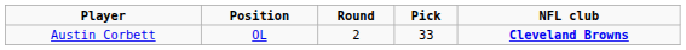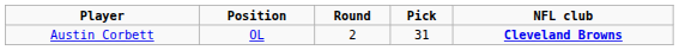Austin Corbett | Pick: 33 -> 31
